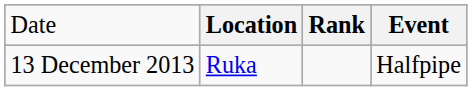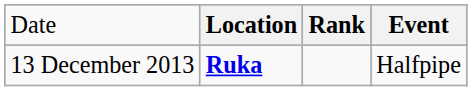13 December 2013 | column 2: normal -> bold
